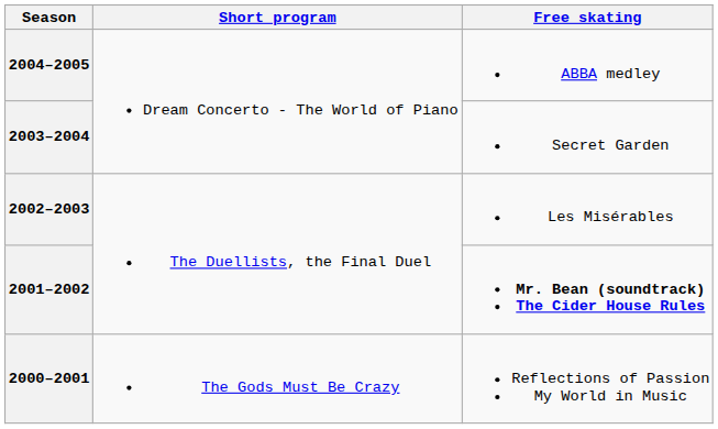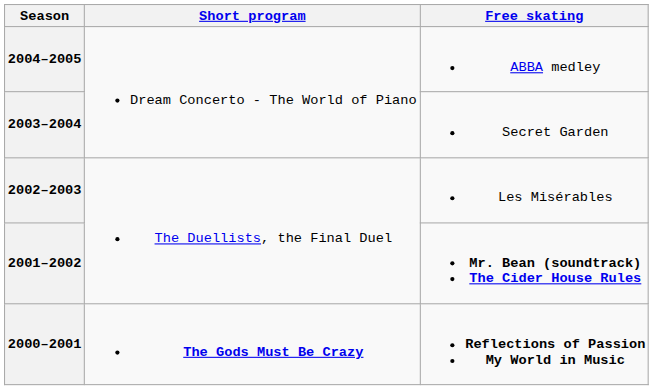2000–2001 | Short program: normal -> bold
2000–2001 | Free skating: normal -> bold
